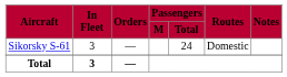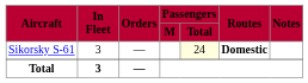Sikorsky S-61 | Passengers / Total: no background -> lightyellow background
Sikorsky S-61 | Routes: normal -> bold
